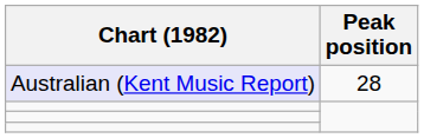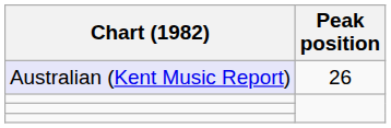row 2 | Peak position: 28 -> 26
